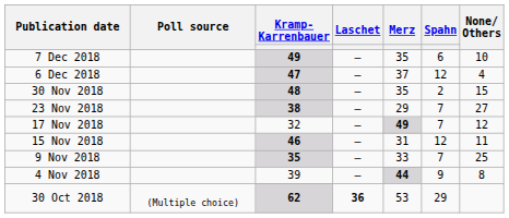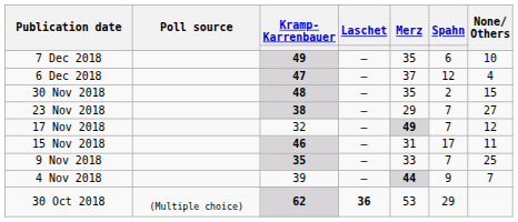15 Nov 2018 | Spahn: 12 -> 17
4 Nov 2018 | None/ Others: 8 -> 7
